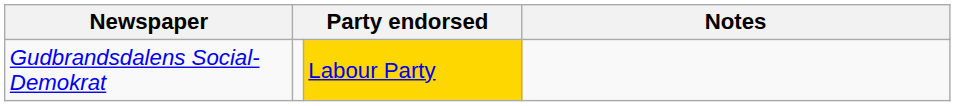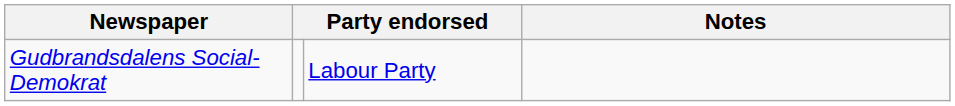Gudbrandsdalens Social-Demokrat | column 3: gold background -> no background
